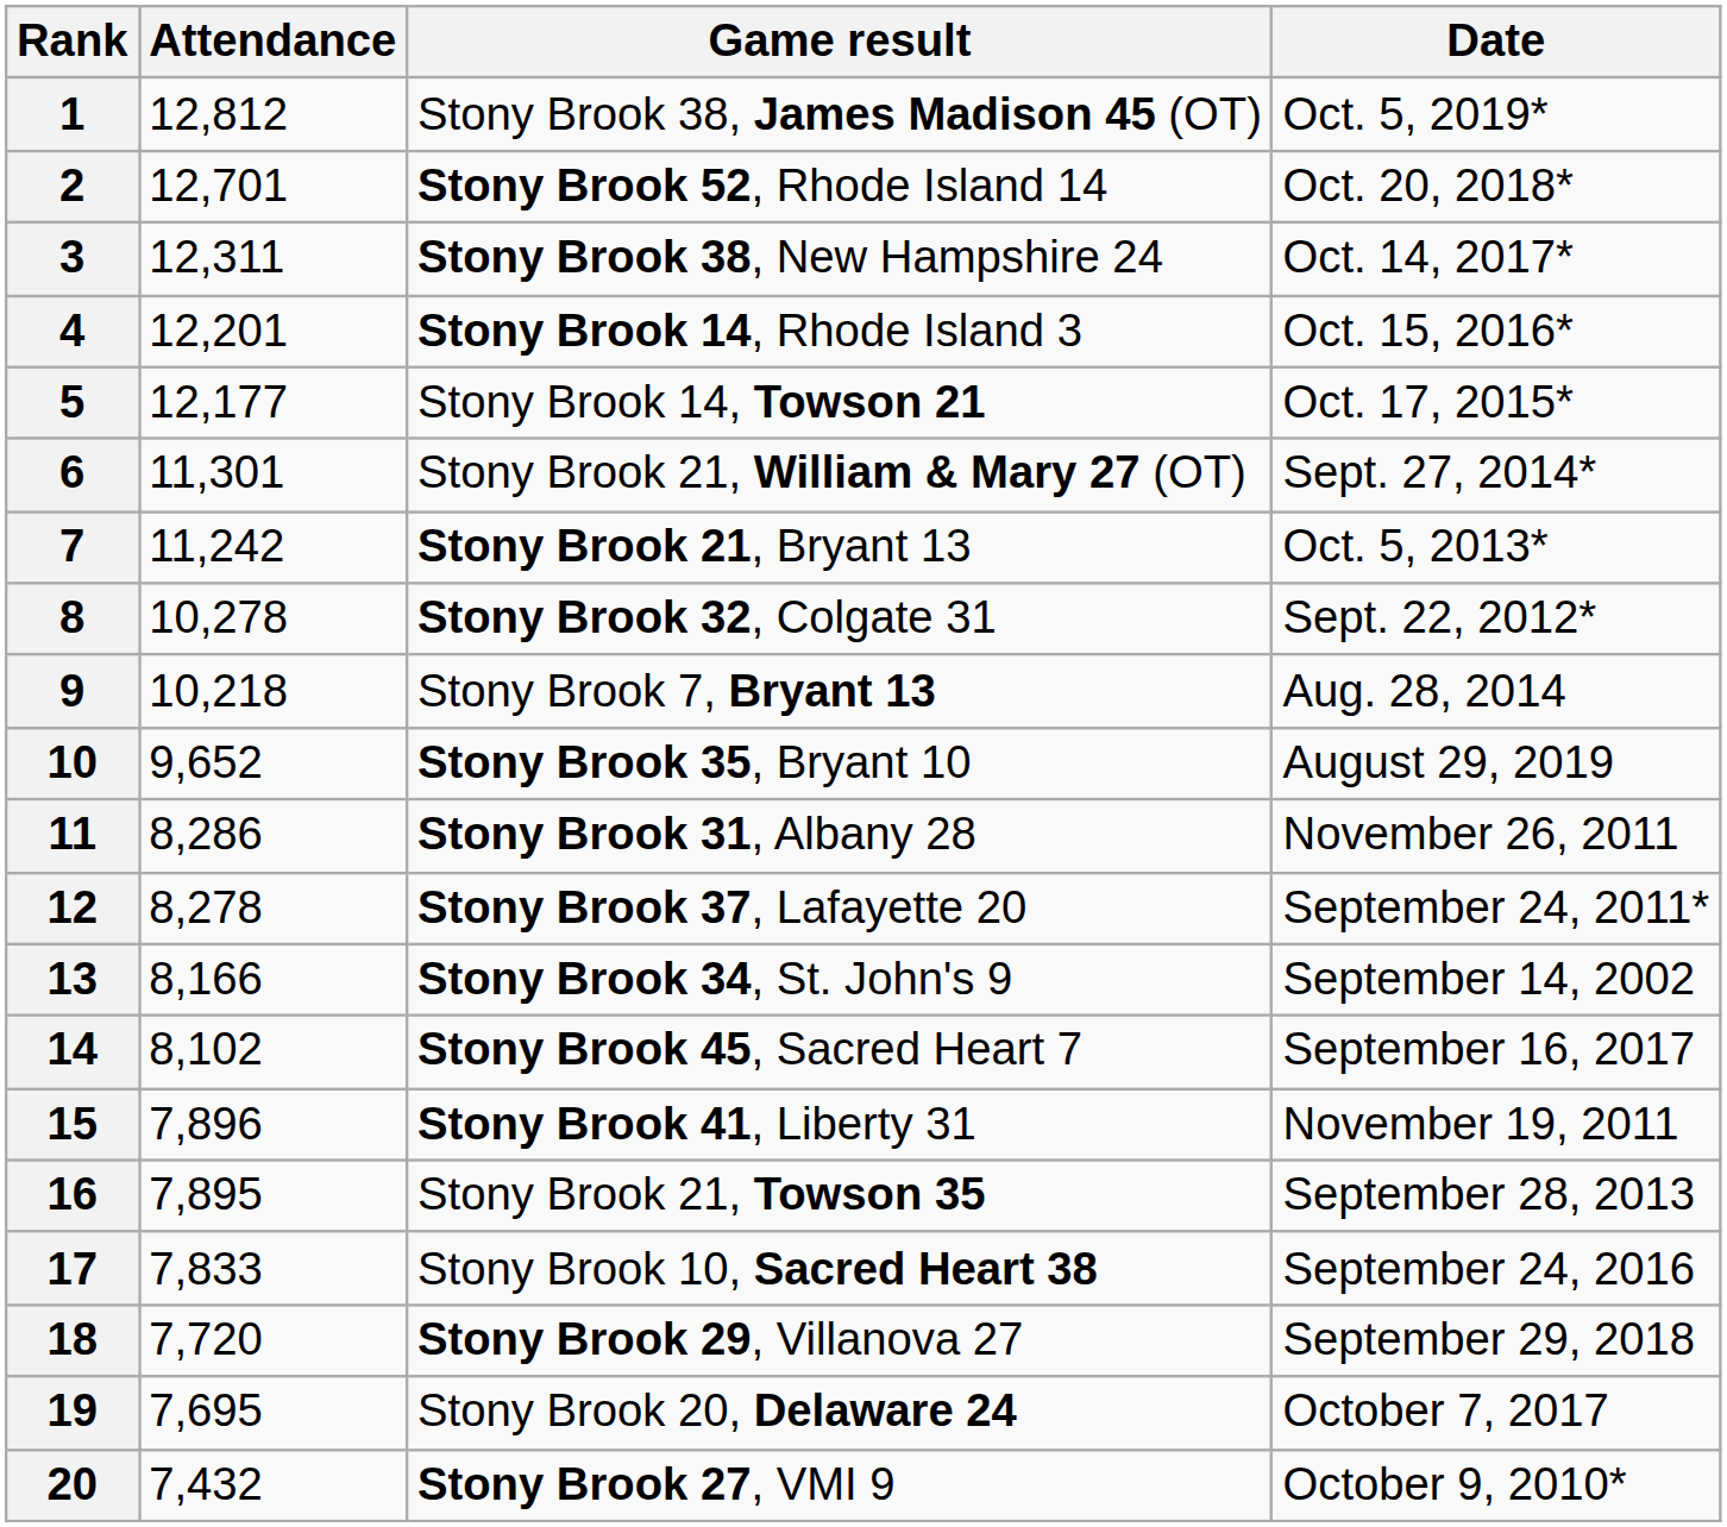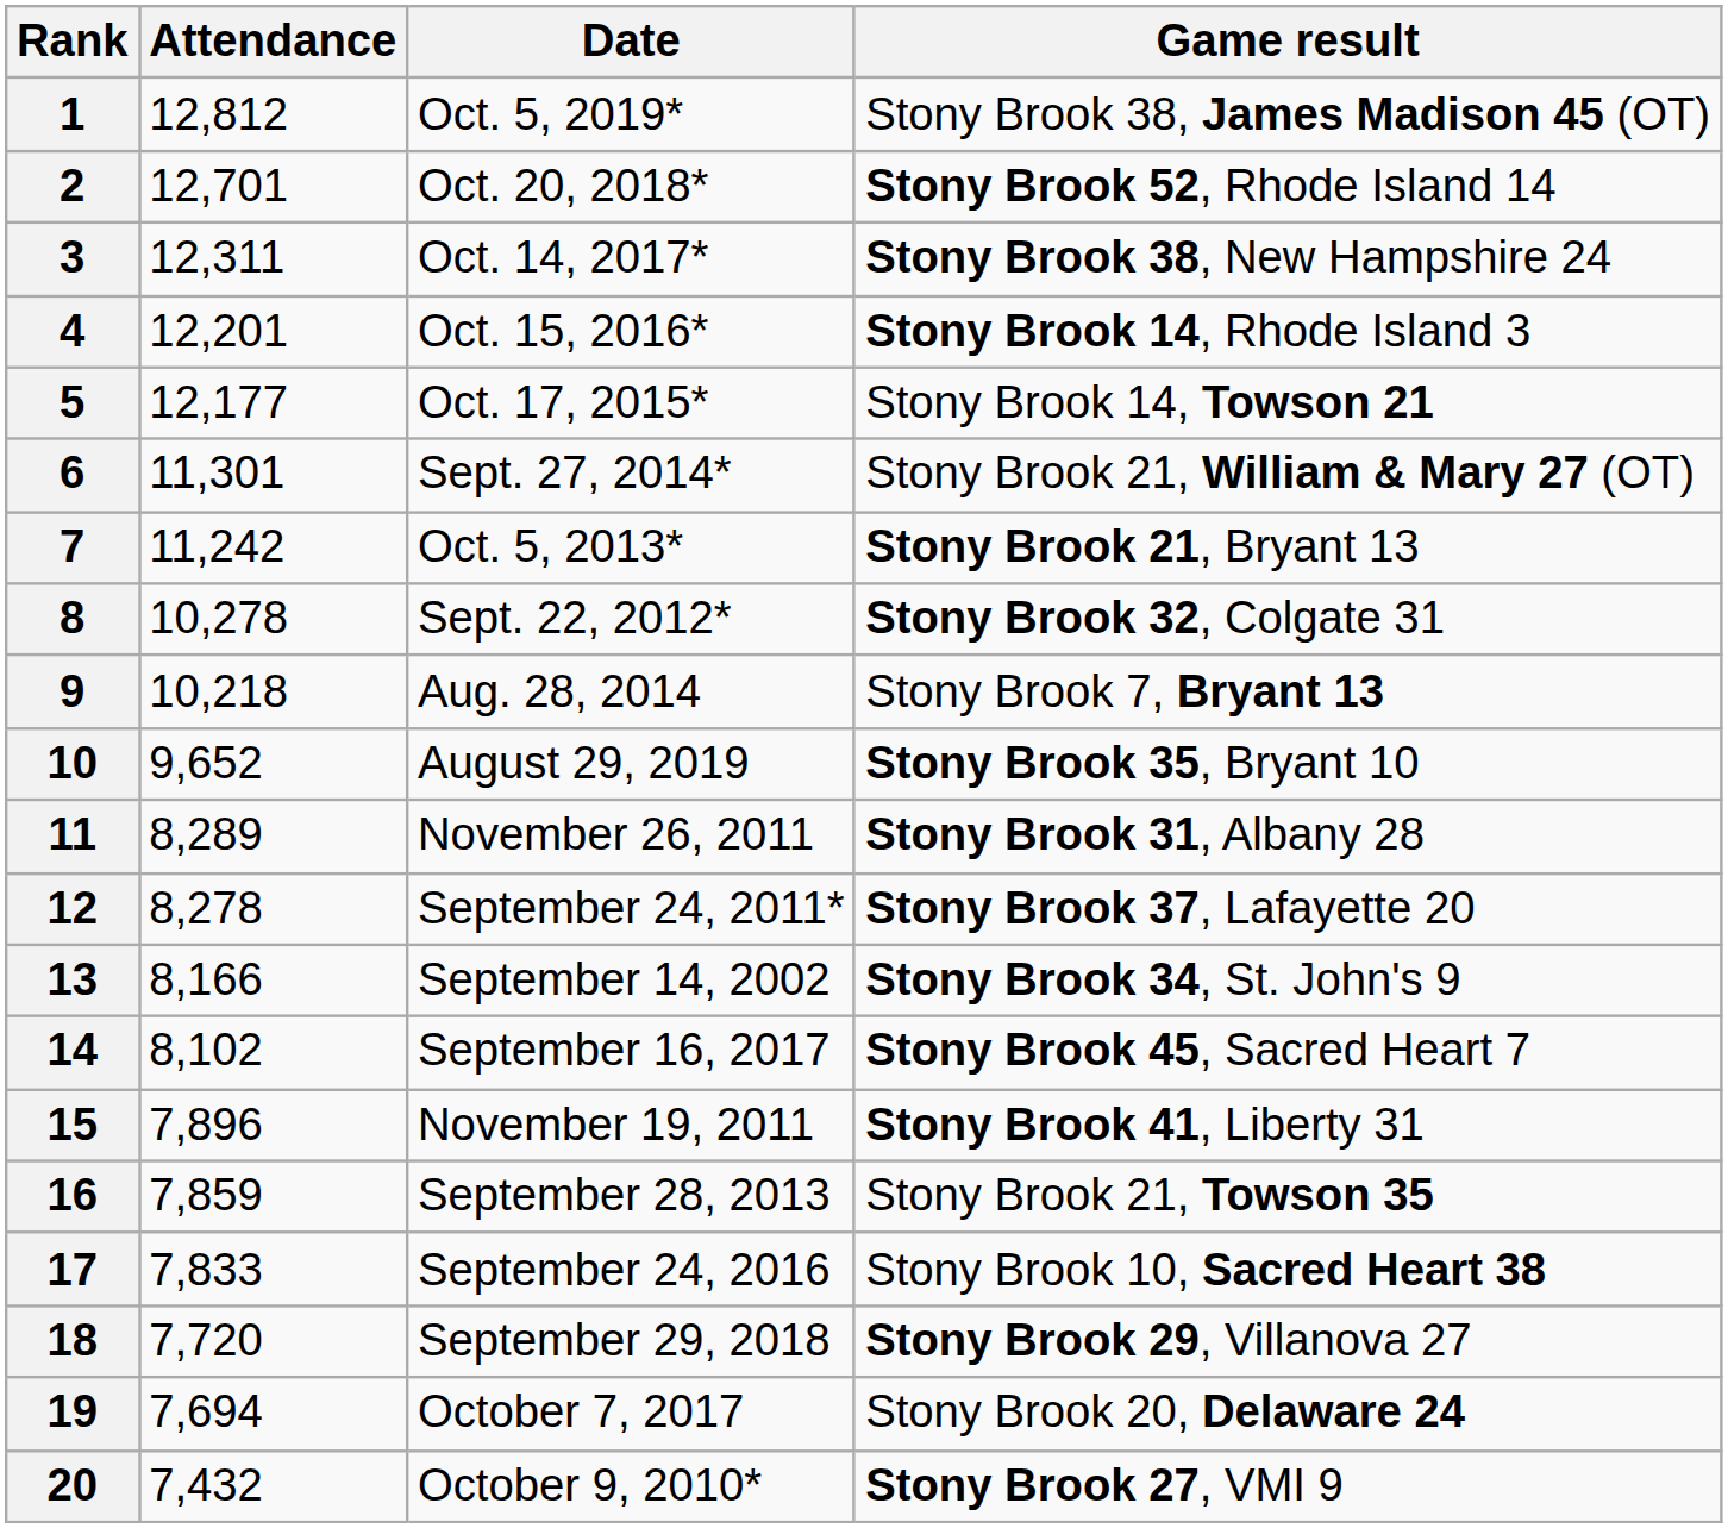columns swapped: Date <-> Game result
11 | Attendance: 8,286 -> 8,289
16 | Attendance: 7,895 -> 7,859
19 | Attendance: 7,695 -> 7,694
